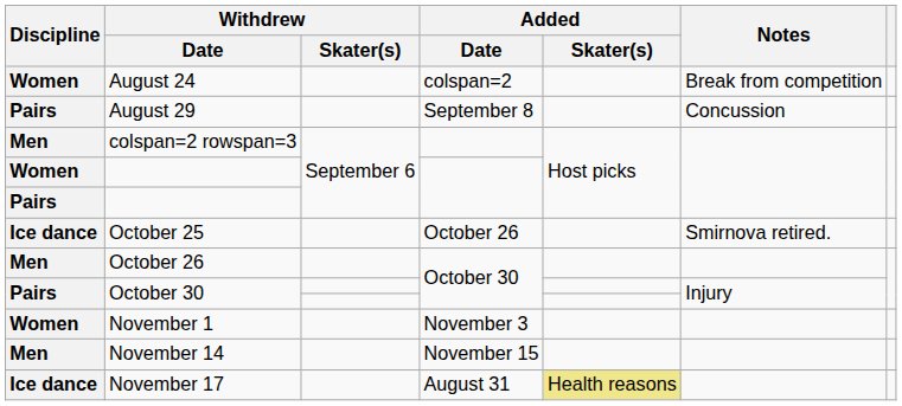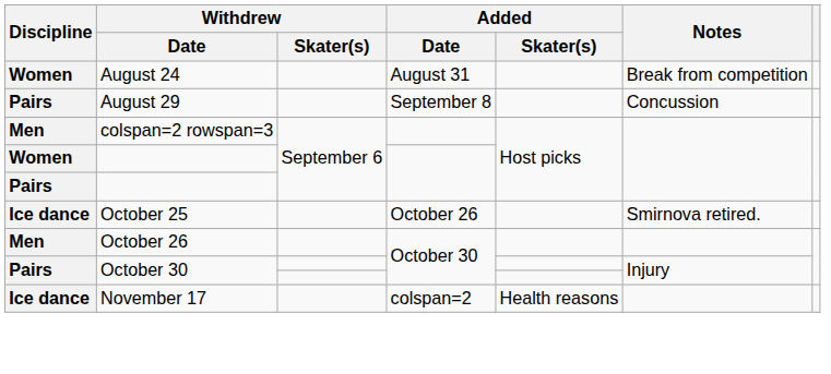August 24 | Added / Date: colspan=2 -> August 31
- row: Women | November 1 | November 3
- row: Men | November 14 | November 15
November 17 | Added / Date: August 31 -> colspan=2
November 17 | Added / Skater(s): khaki background -> no background
